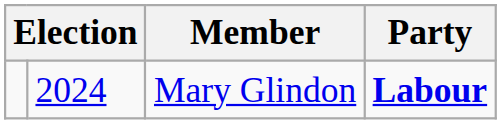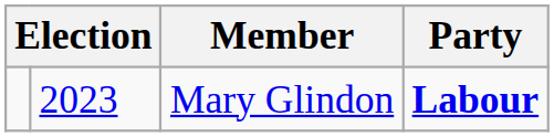Mary Glindon | column 2: 2024 -> 2023
